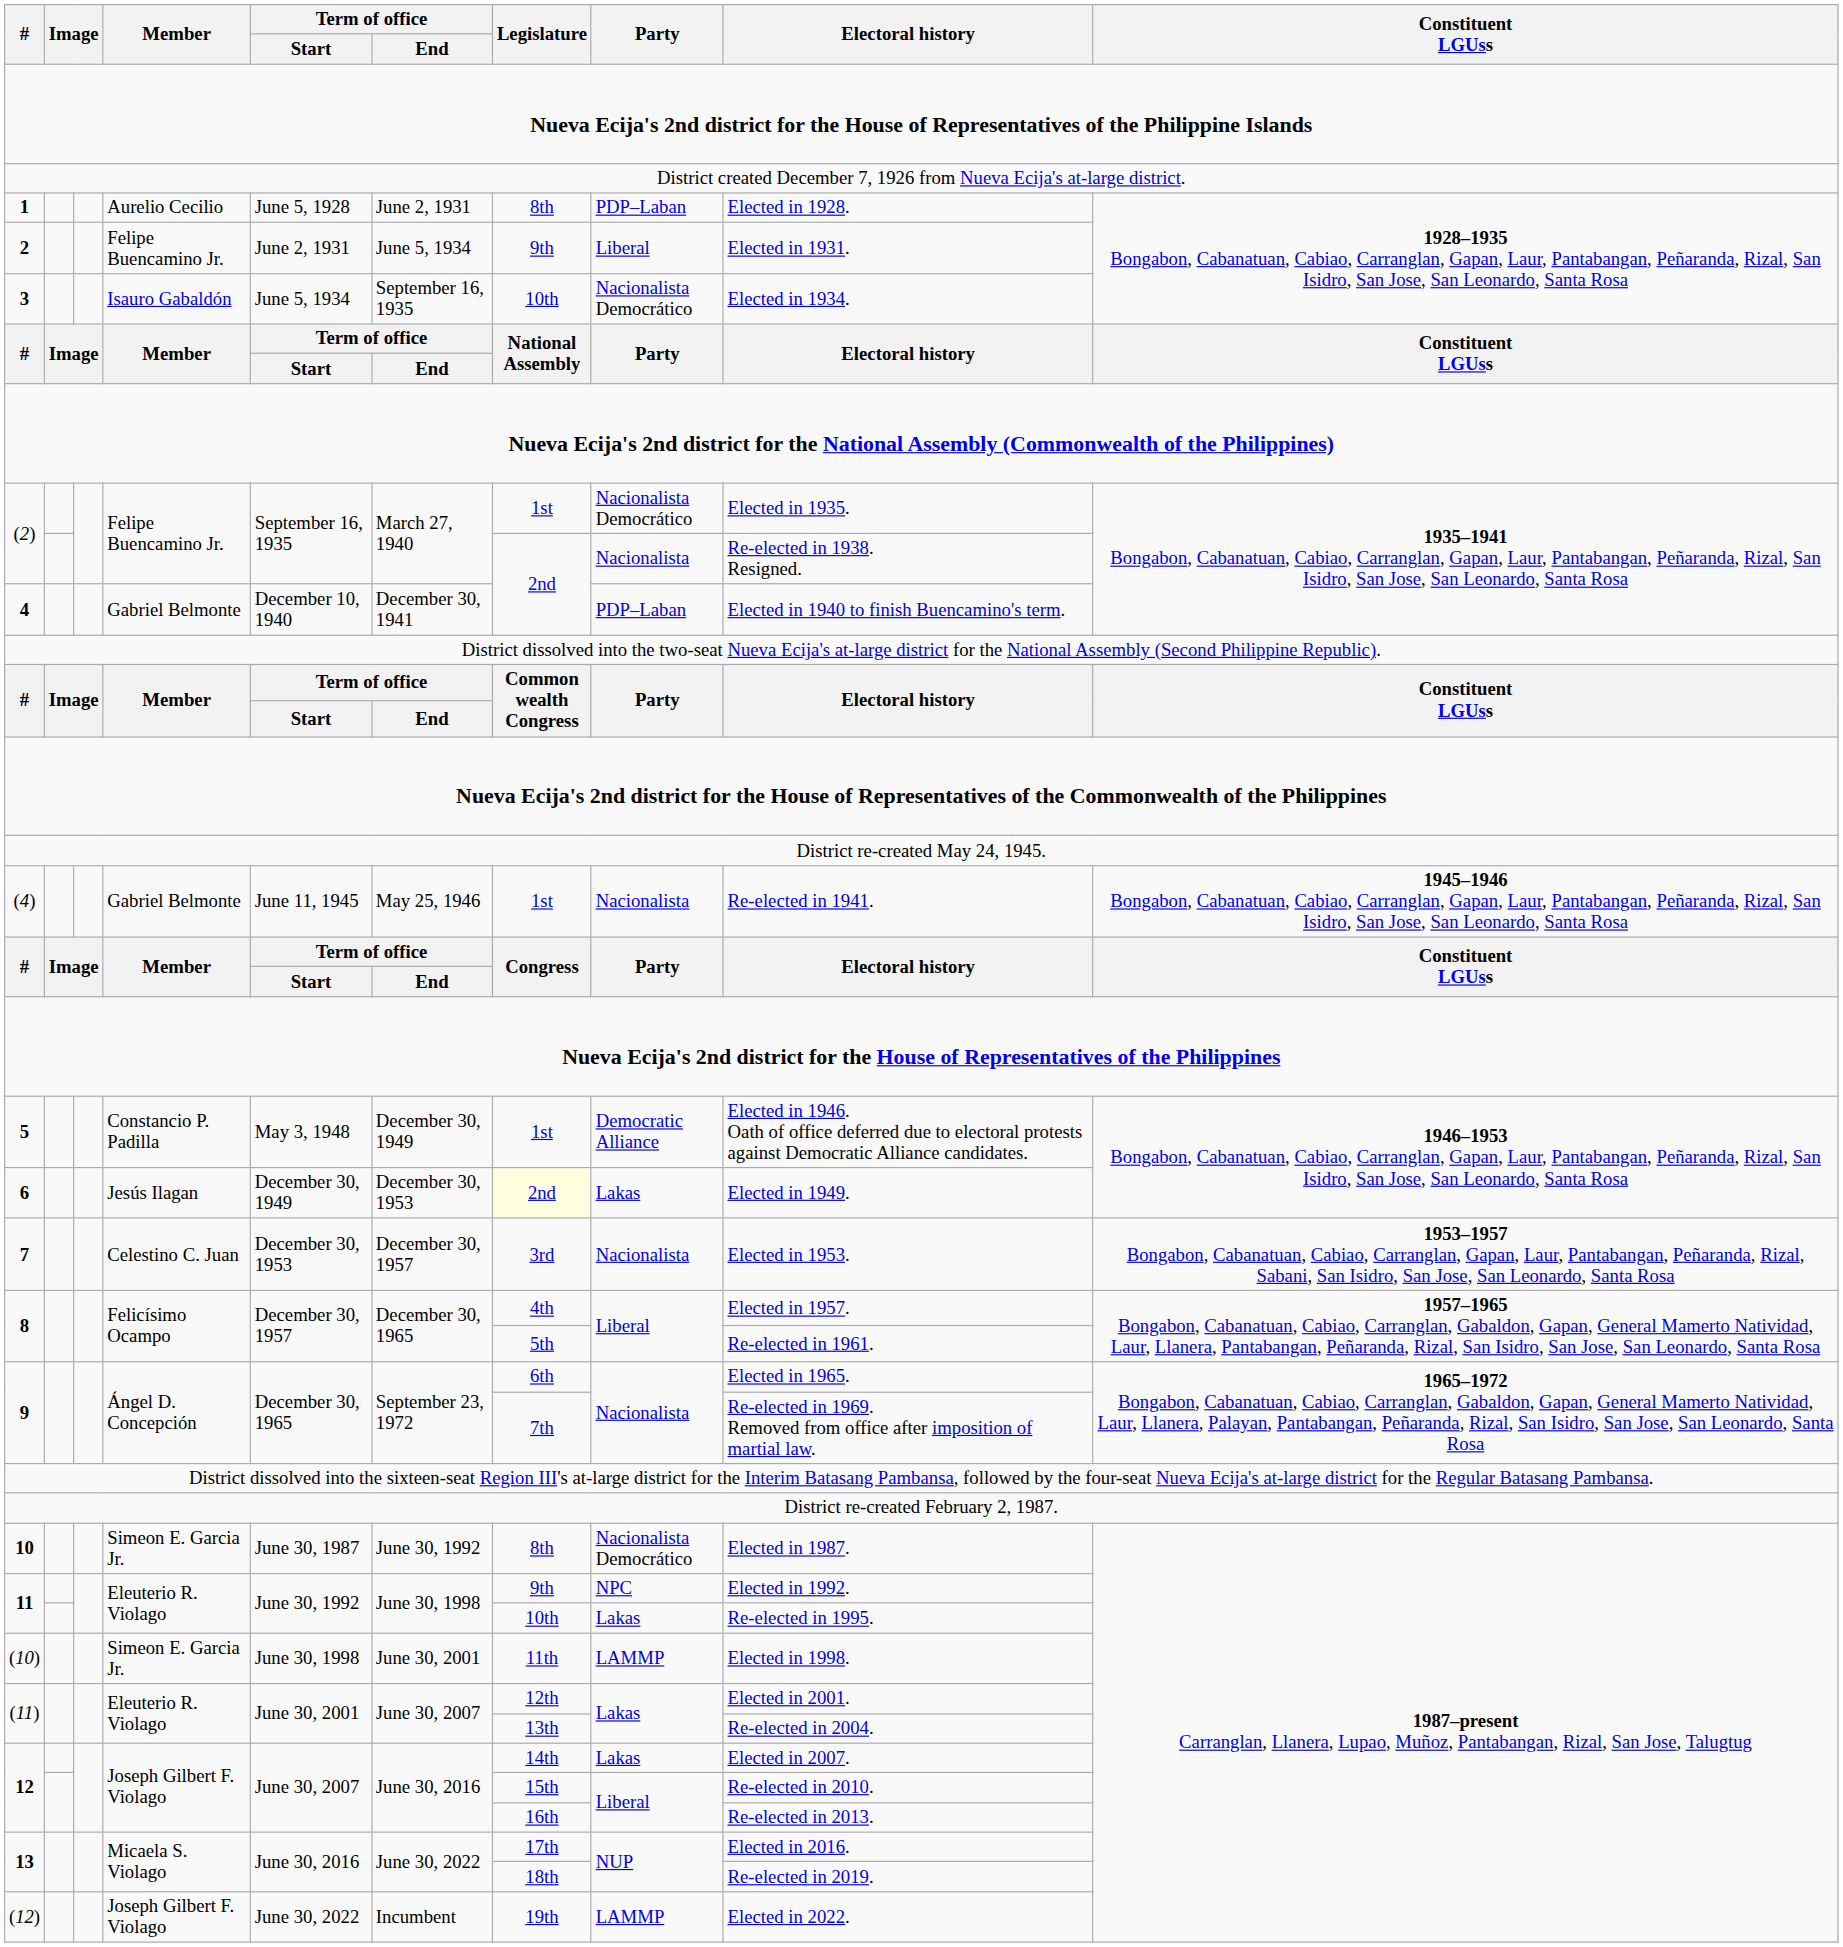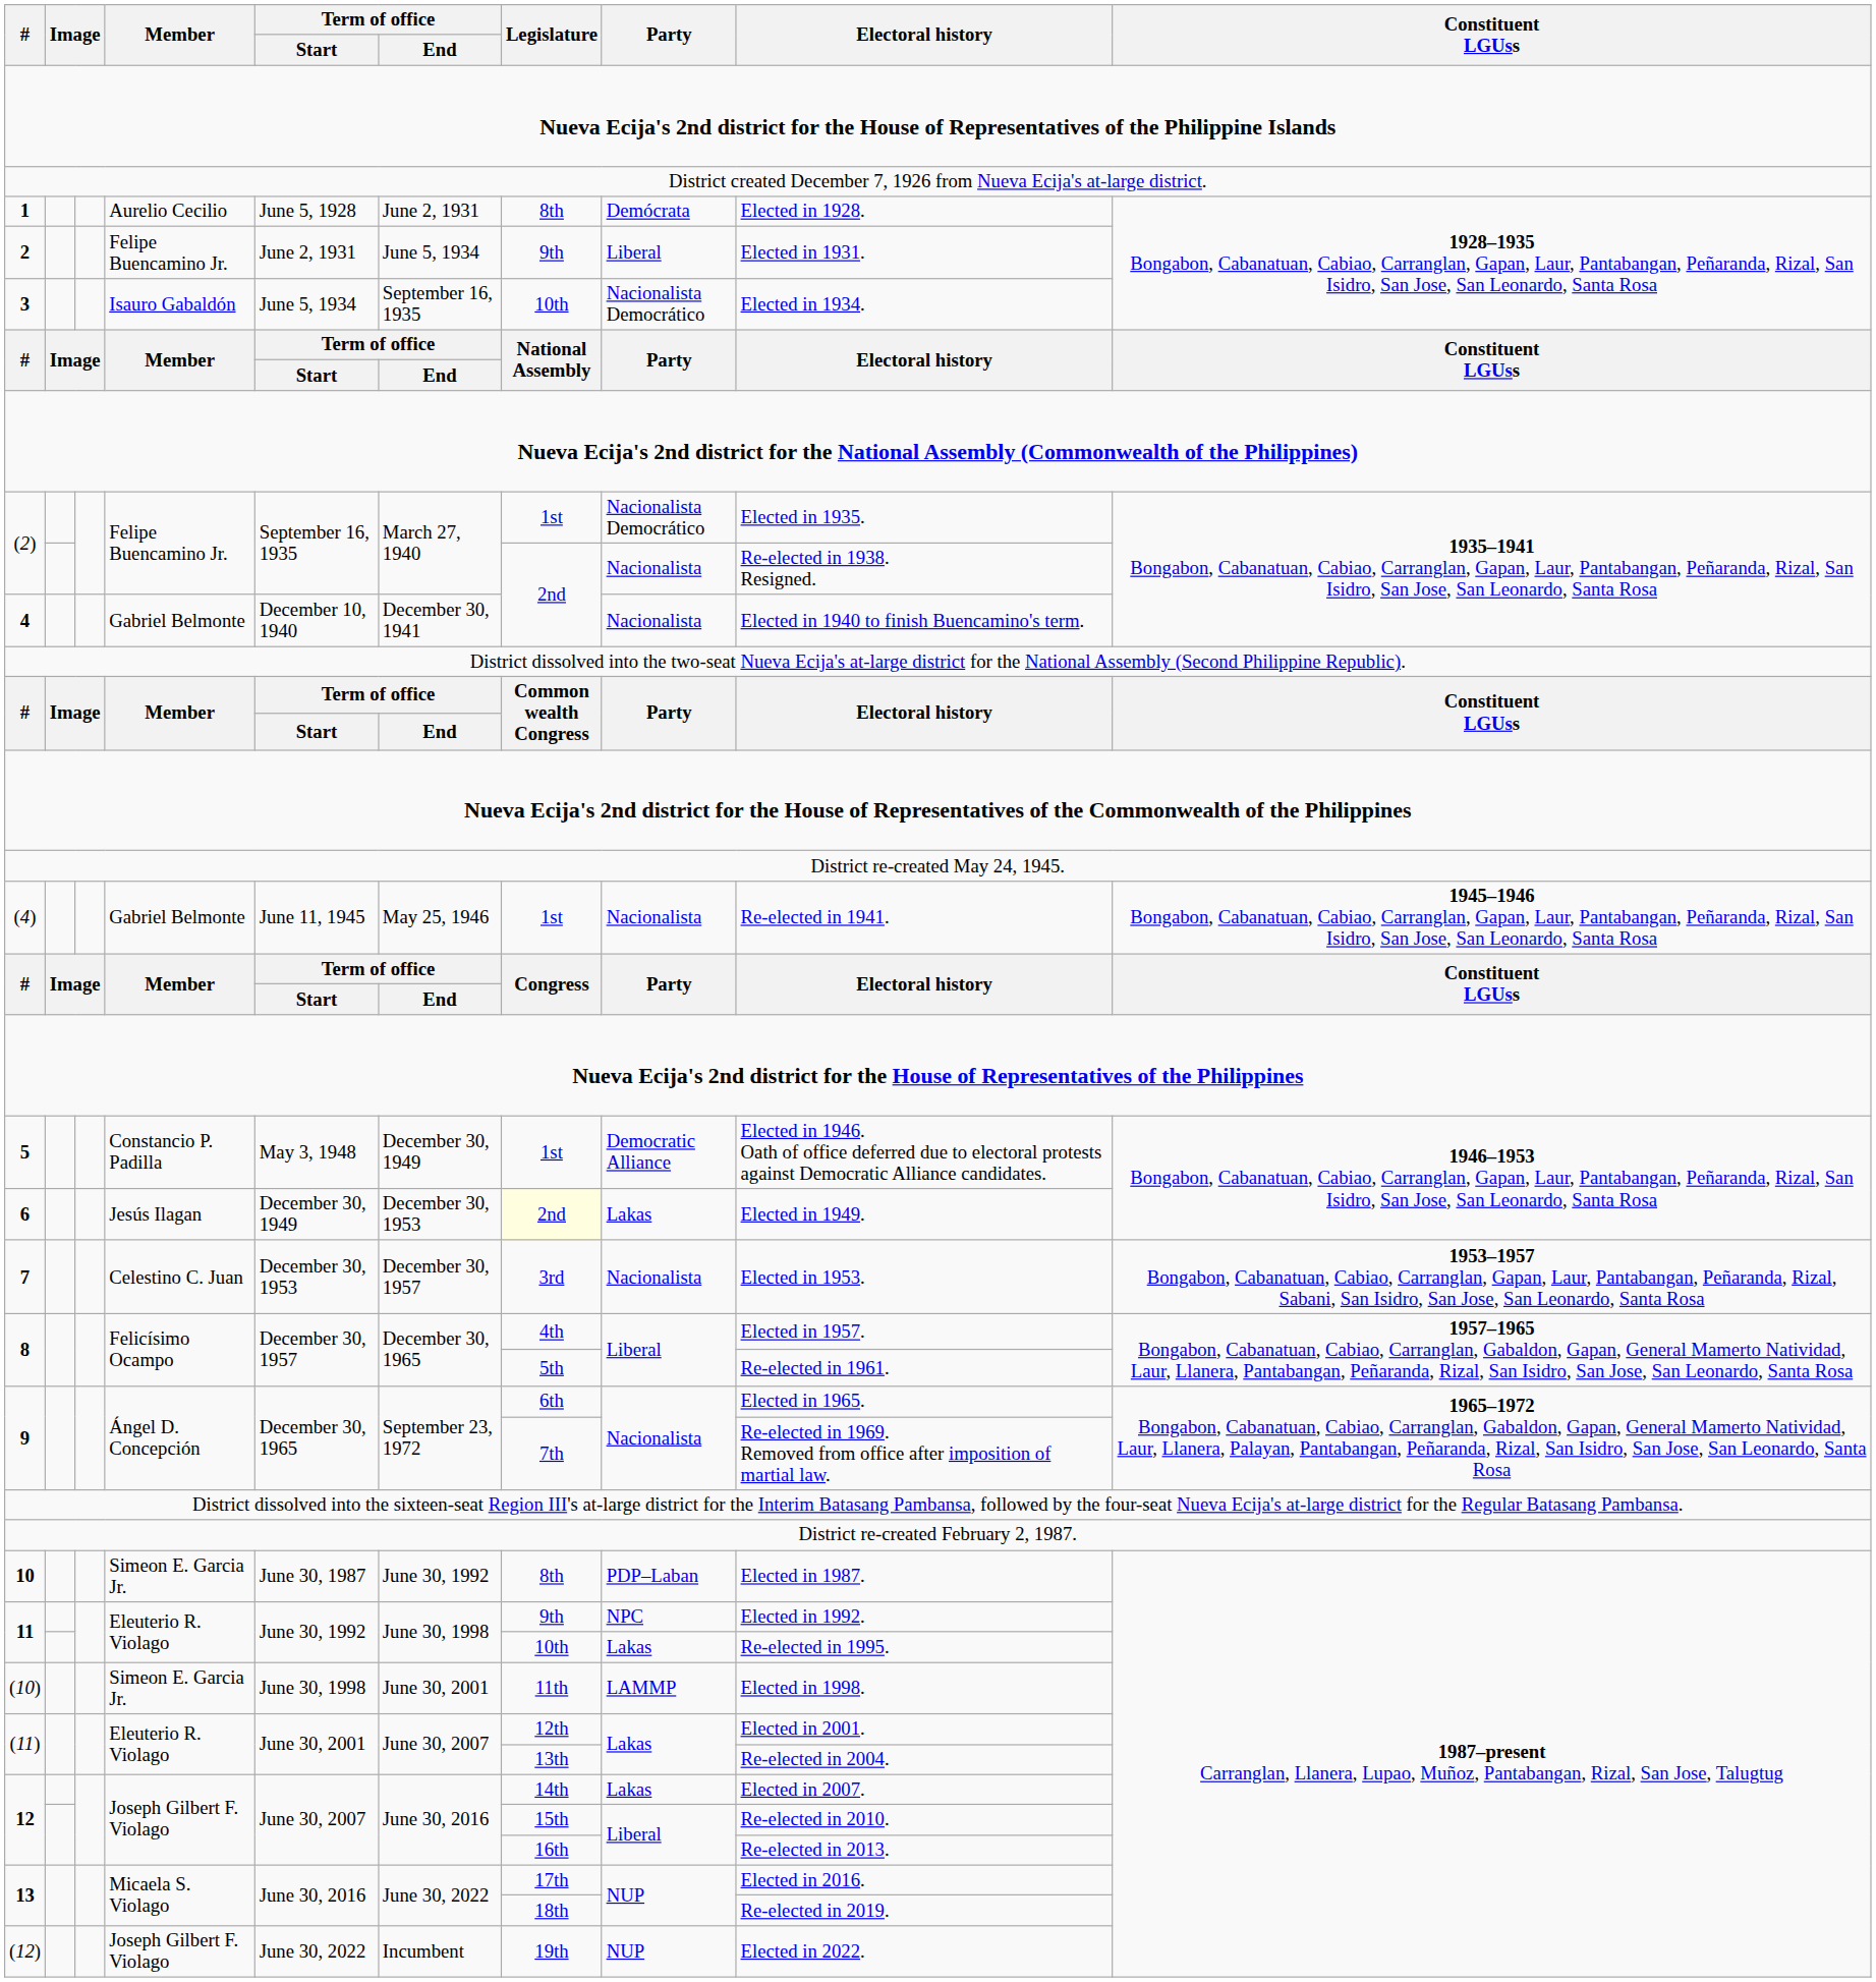1 | Party: PDP–Laban -> Demócrata
4 | Party: PDP–Laban -> Nacionalista
10 | Party: Nacionalista Democrático -> PDP–Laban
(12) | Party: LAMMP -> NUP
